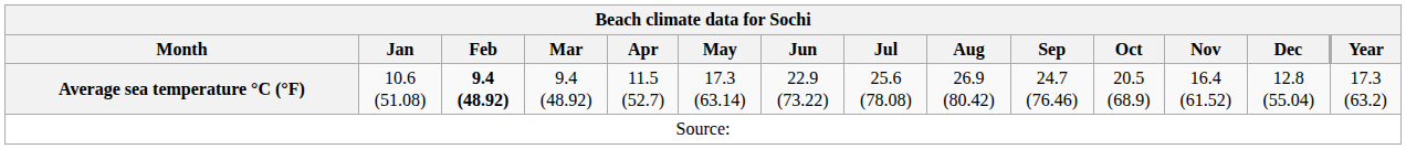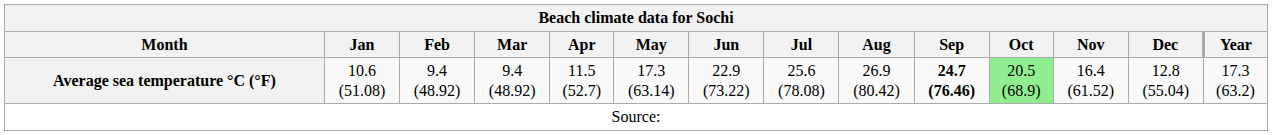row 3 | Feb: bold -> normal
row 3 | Sep: normal -> bold
row 3 | Oct: no background -> lightgreen background
